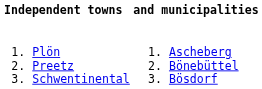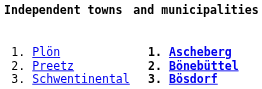Plön Preetz Schwentinental | and municipalities: normal -> bold
